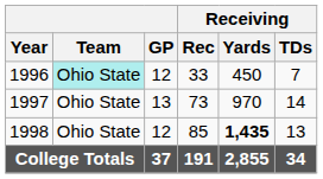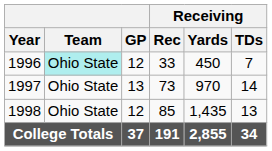1998 | Receiving / Yards: bold -> normal
